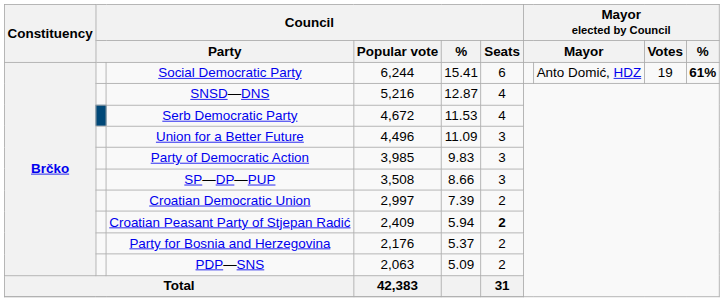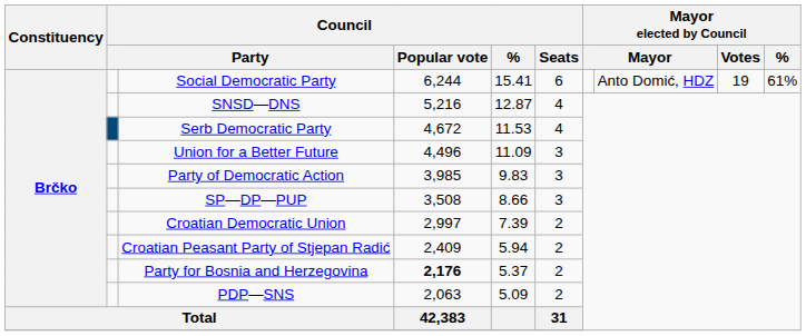Social Democratic Party | Mayor elected by Council / %: bold -> normal
Croatian Peasant Party of Stjepan Radić | Council / Seats: bold -> normal
Party for Bosnia and Herzegovina | Council / Popular vote: normal -> bold
